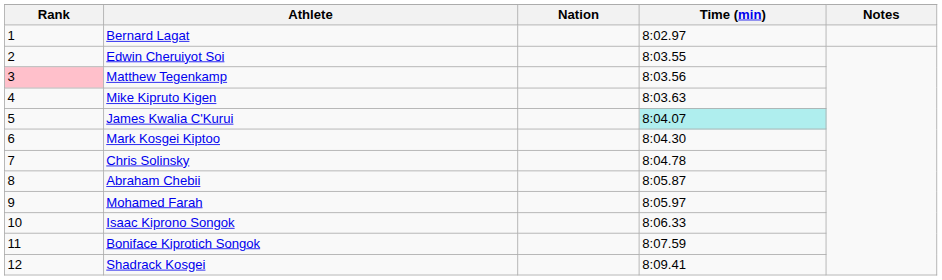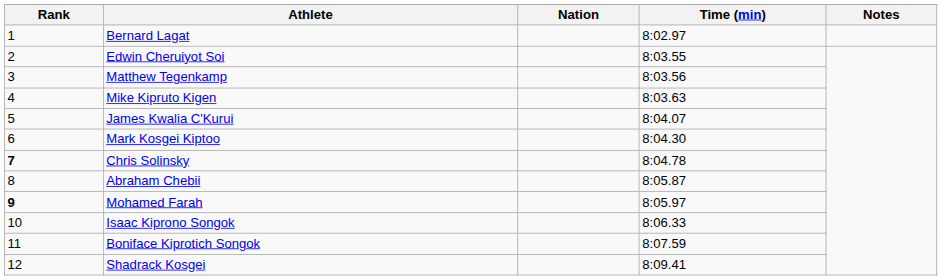Matthew Tegenkamp | Rank: pink background -> no background
James Kwalia C'Kurui | Time (min): paleturquoise background -> no background
Chris Solinsky | Rank: normal -> bold
Mohamed Farah | Rank: normal -> bold
